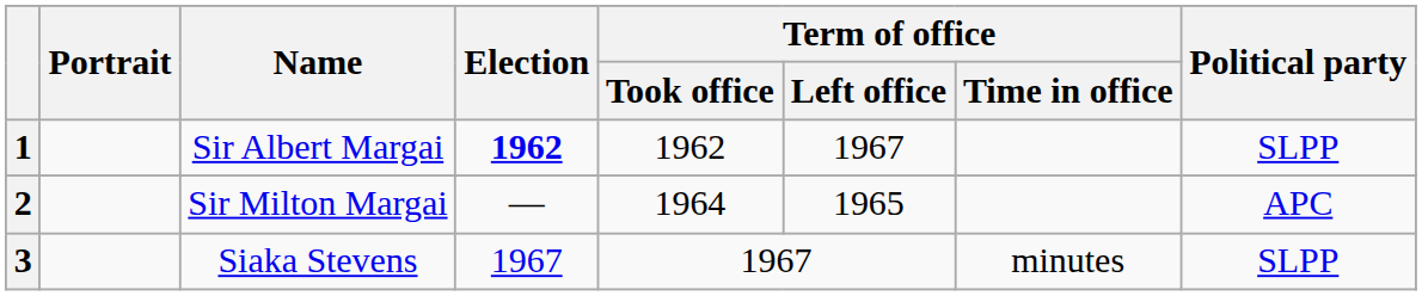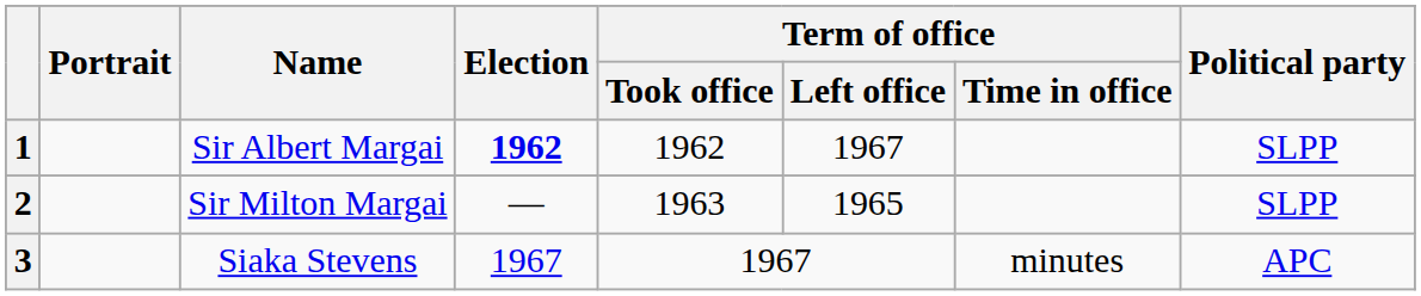2 | Term of office / Took office: 1964 -> 1963
2 | Political party: APC -> SLPP
3 | Political party: SLPP -> APC
